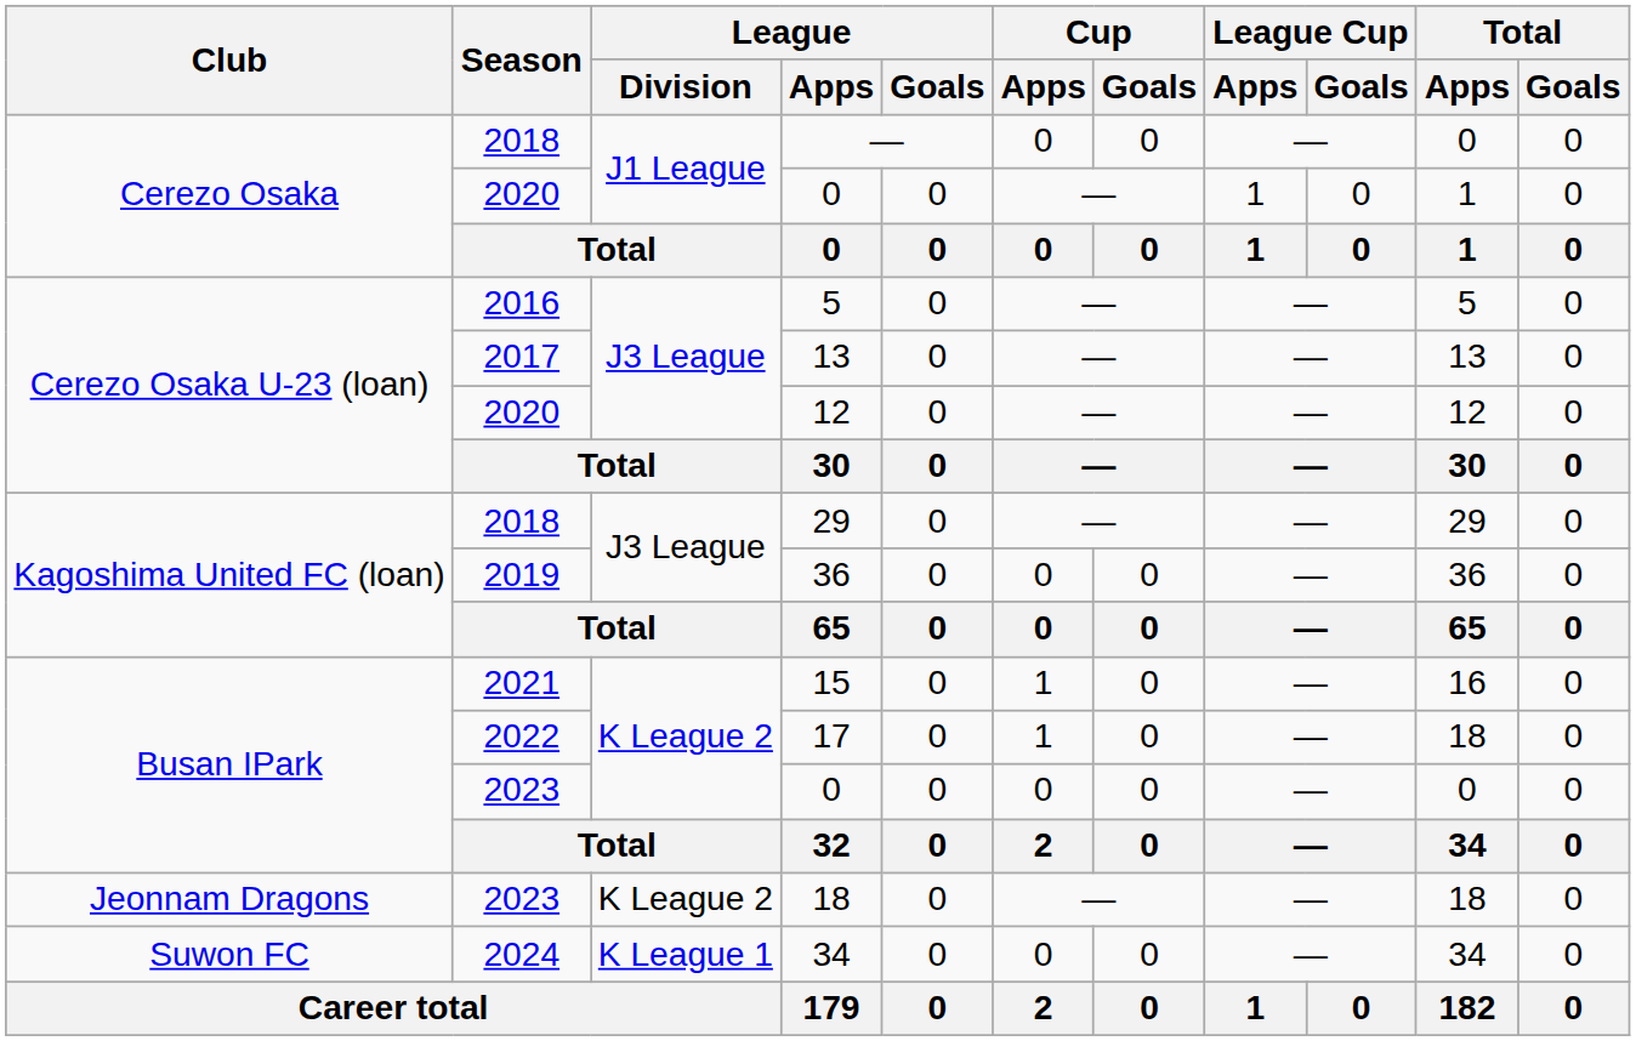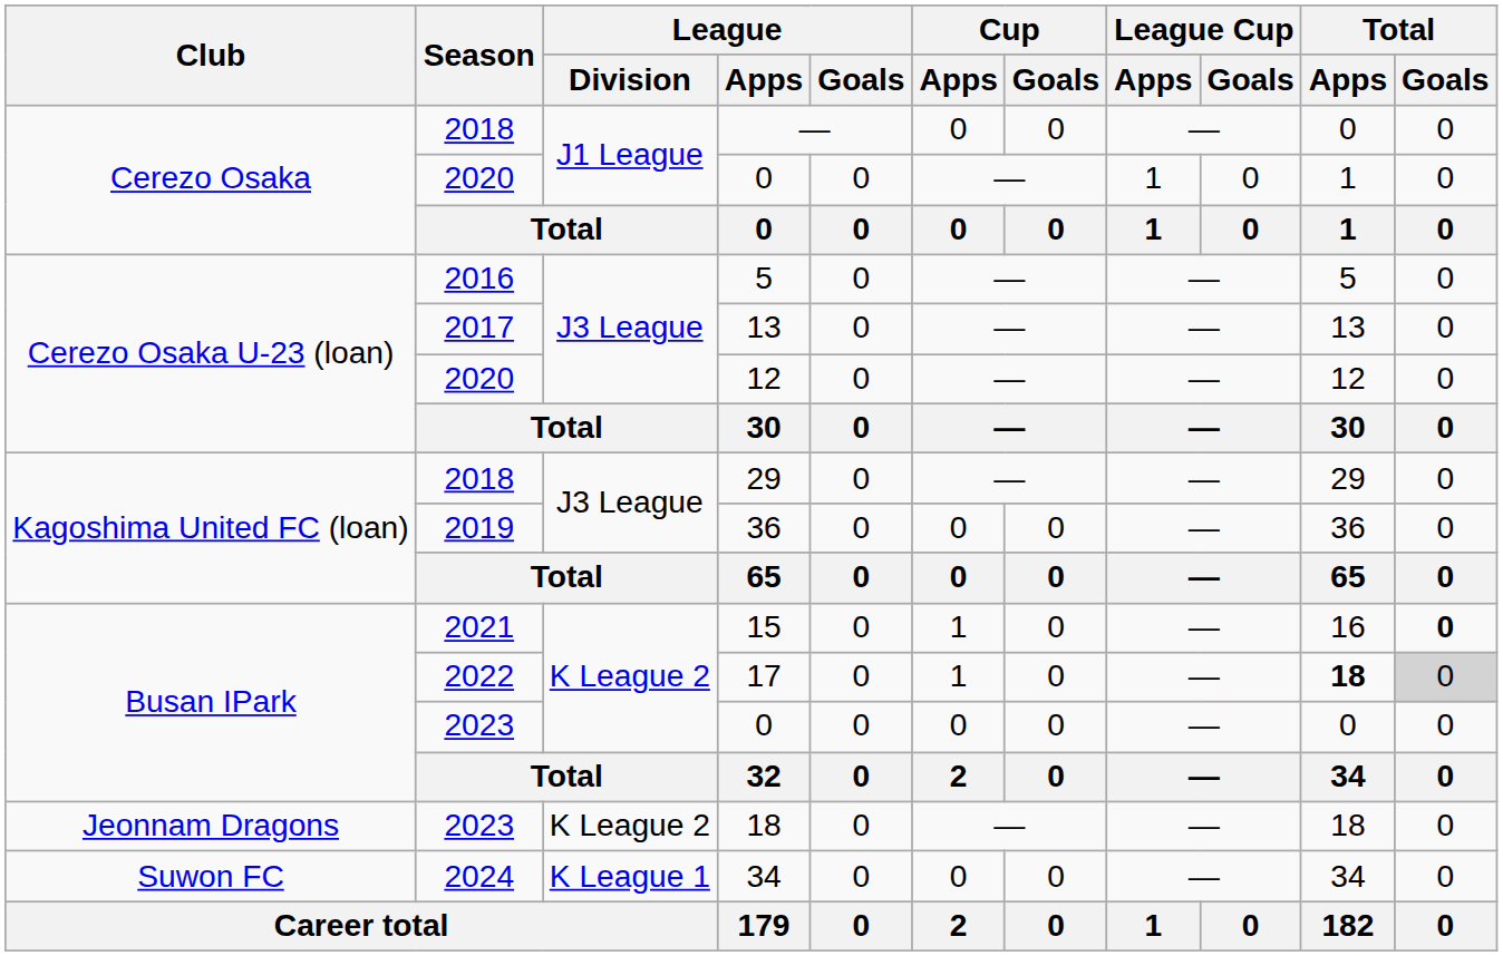15 | Total / Goals: normal -> bold
17 | Total / Apps: normal -> bold
17 | Total / Goals: no background -> lightgrey background
